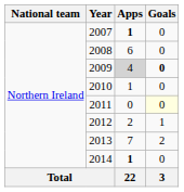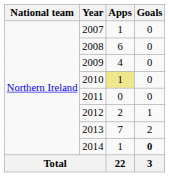2007 | Apps: bold -> normal
2009 | Apps: lightgrey background -> no background
2009 | Goals: bold -> normal
2010 | Apps: no background -> khaki background
2011 | Goals: lightyellow background -> no background
2014 | Apps: bold -> normal
2014 | Goals: normal -> bold
